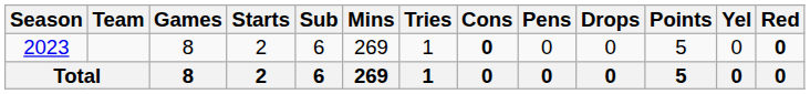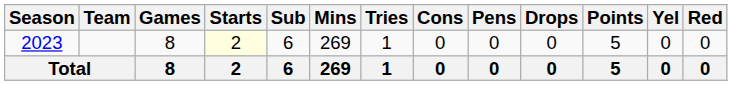2023 | Starts: no background -> lightyellow background
2023 | Cons: bold -> normal
2023 | Red: bold -> normal
